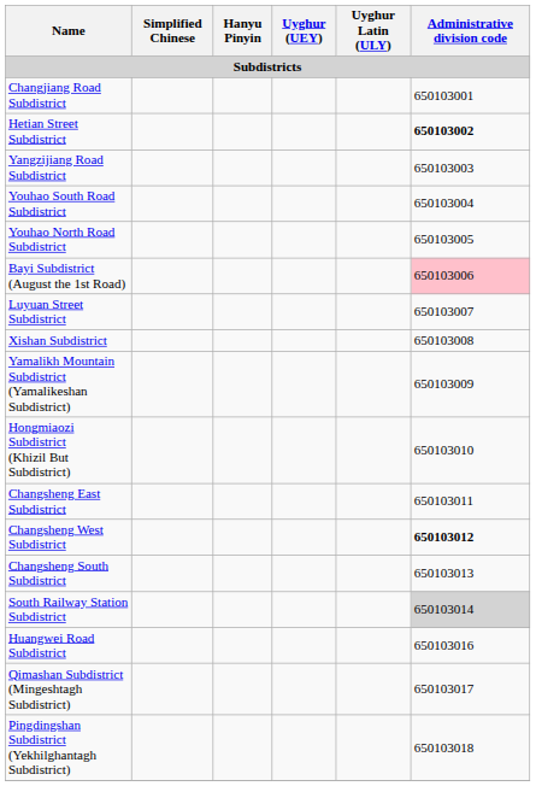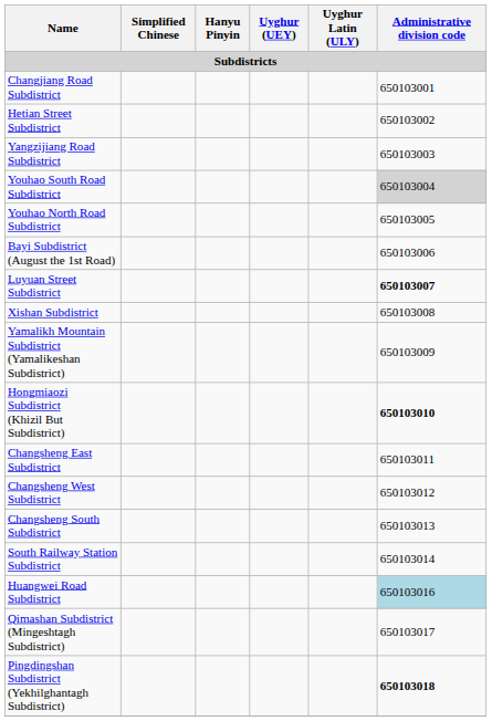Hetian Street Subdistrict | Administrative division code: bold -> normal
Youhao South Road Subdistrict | Administrative division code: no background -> lightgrey background
Bayi Subdistrict (August the 1st Road) | Administrative division code: pink background -> no background
Luyuan Street Subdistrict | Administrative division code: normal -> bold
Hongmiaozi Subdistrict (Khizil But Subdistrict) | Administrative division code: normal -> bold
Changsheng West Subdistrict | Administrative division code: bold -> normal
South Railway Station Subdistrict | Administrative division code: lightgrey background -> no background
Huangwei Road Subdistrict | Administrative division code: no background -> lightblue background
Pingdingshan Subdistrict (Yekhilghantagh Subdistrict) | Administrative division code: normal -> bold
